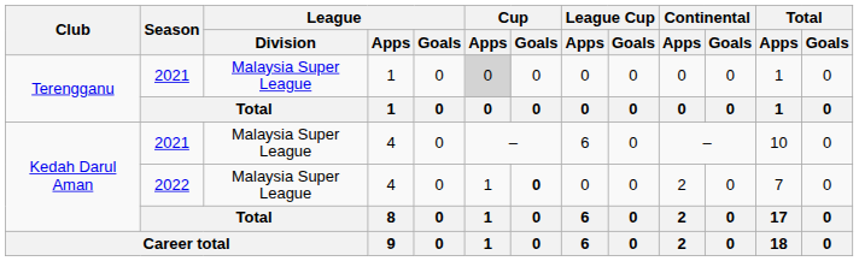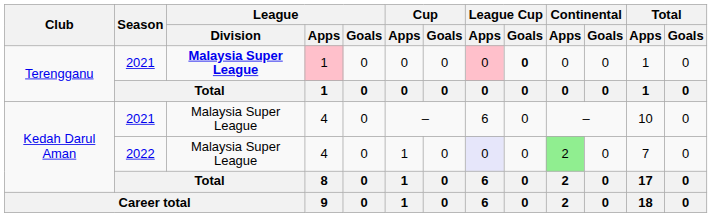Terengganu / 2021 | League / Division: normal -> bold
Terengganu / 2021 | League / Apps: no background -> pink background
Terengganu / 2021 | Cup / Apps: lightgrey background -> no background
Terengganu / 2021 | League Cup / Apps: no background -> pink background
Terengganu / 2021 | League Cup / Goals: normal -> bold
Kedah Darul Aman / 2022 | Cup / Goals: bold -> normal
Kedah Darul Aman / 2022 | League Cup / Apps: no background -> lavender background
Kedah Darul Aman / 2022 | Continental / Apps: no background -> lightgreen background
